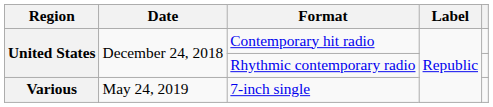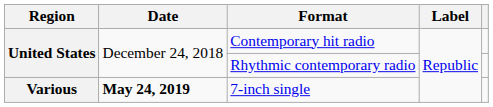7-inch single | Date: normal -> bold
